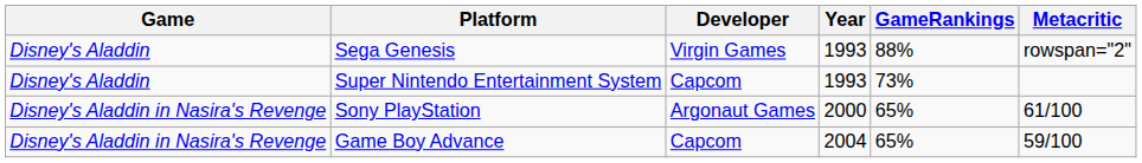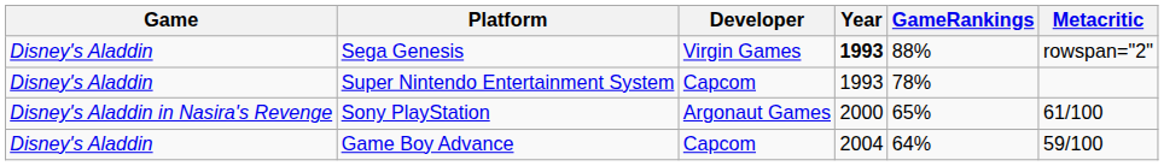Sega Genesis | Year: normal -> bold
Super Nintendo Entertainment System | GameRankings: 73% -> 78%
Game Boy Advance | Game: Disney's Aladdin in Nasira's Revenge -> Disney's Aladdin
Game Boy Advance | GameRankings: 65% -> 64%
